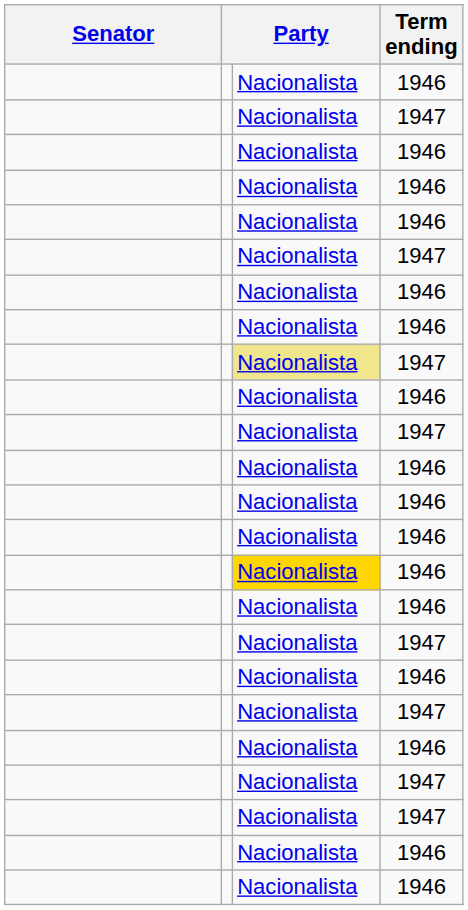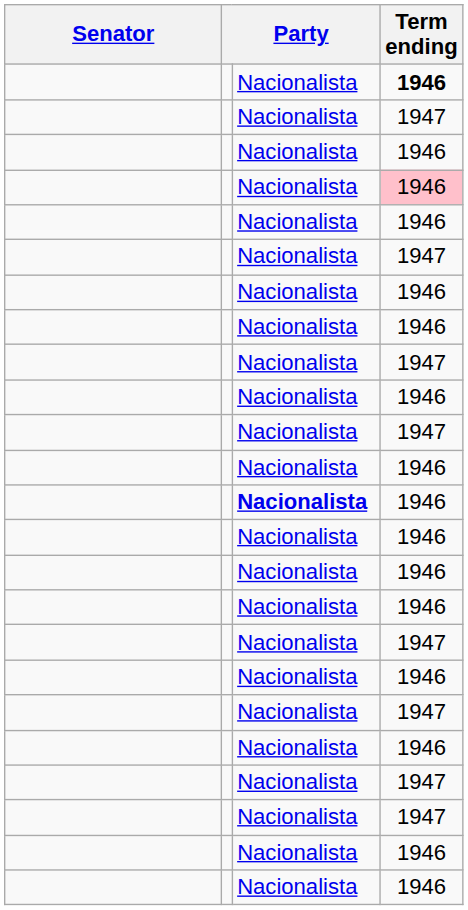row 2 | Term ending: normal -> bold
row 5 | Term ending: no background -> pink background
row 10 | column 3: khaki background -> no background
row 14 | column 3: normal -> bold
row 16 | column 3: gold background -> no background
